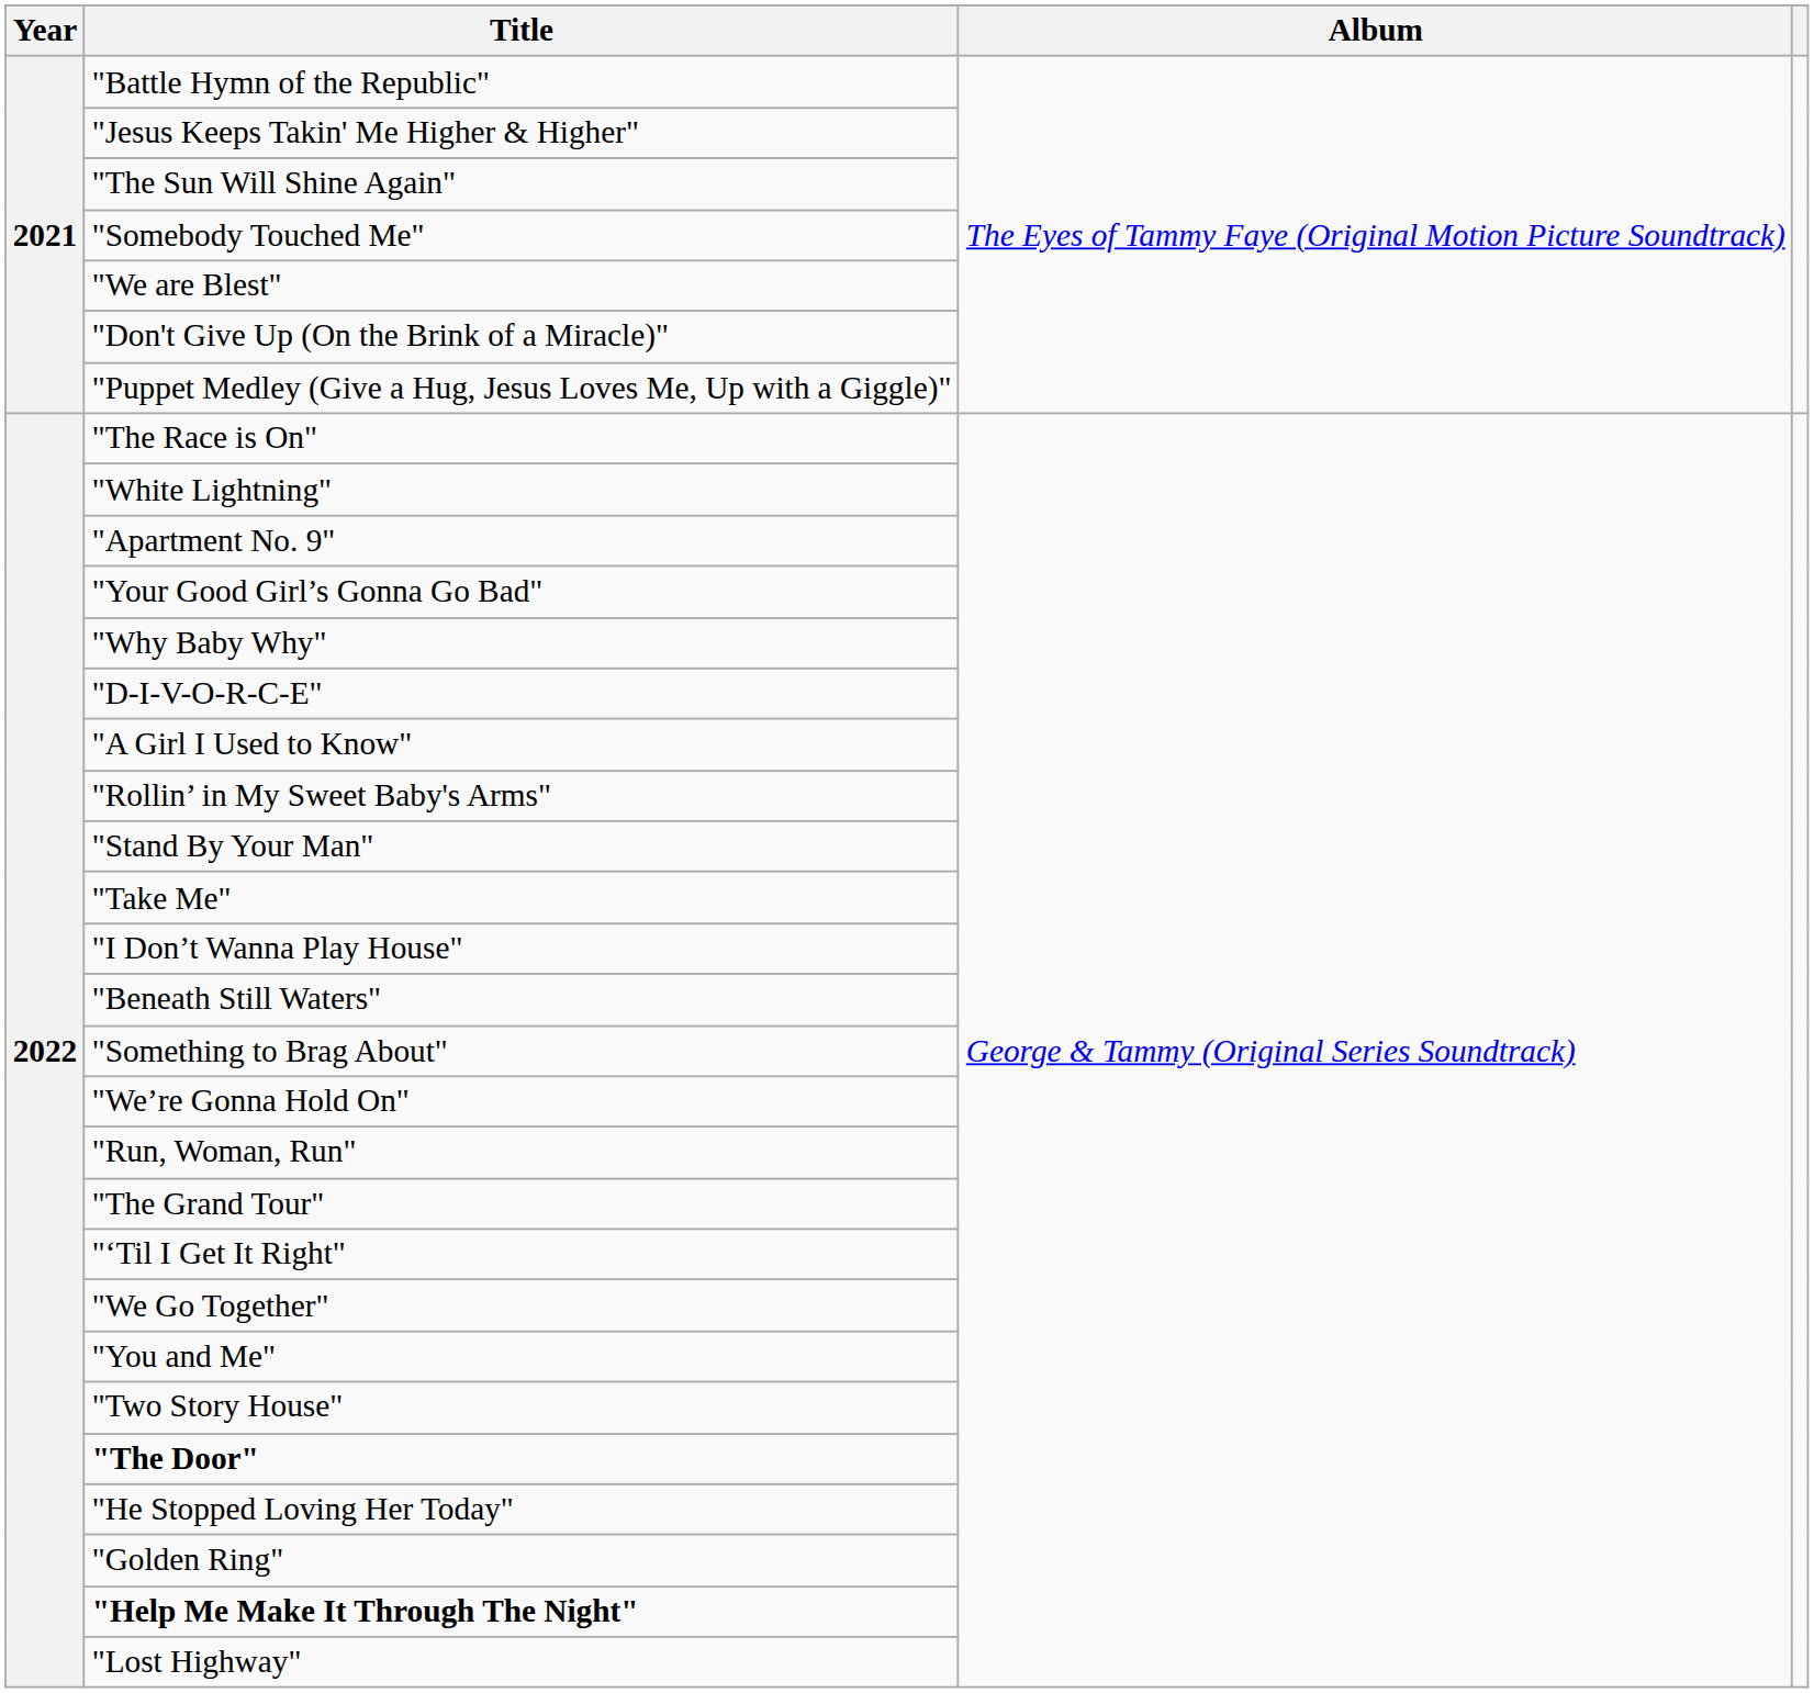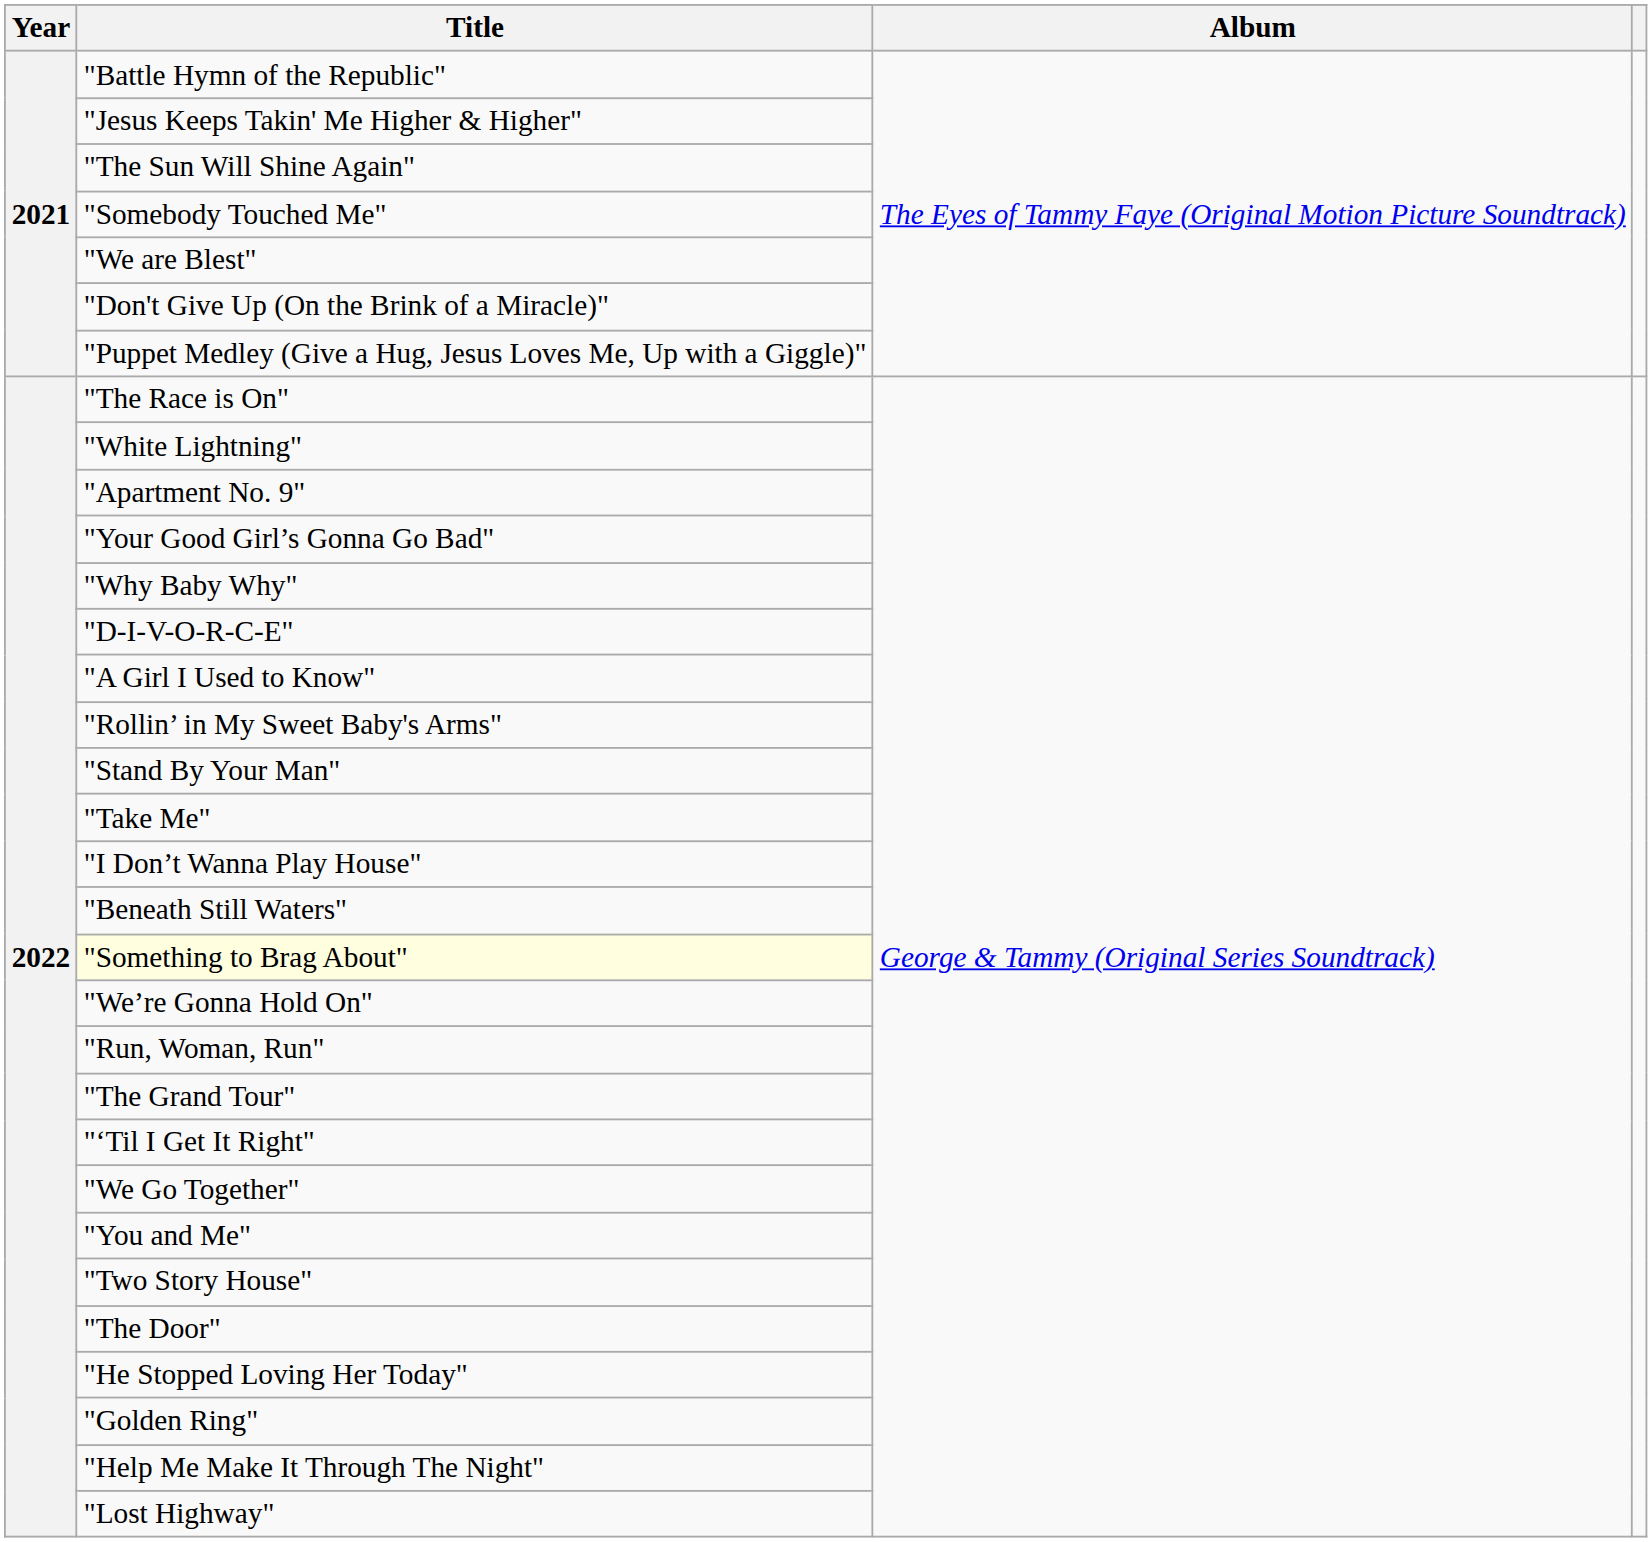"Something to Brag About" | Title: no background -> lightyellow background
"The Door" | Title: bold -> normal
"Help Me Make It Through The Night" | Title: bold -> normal
